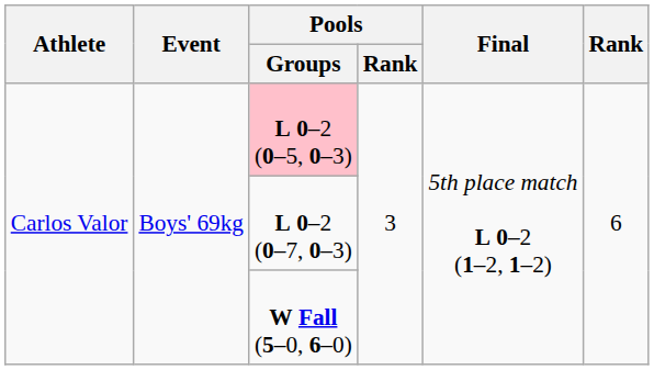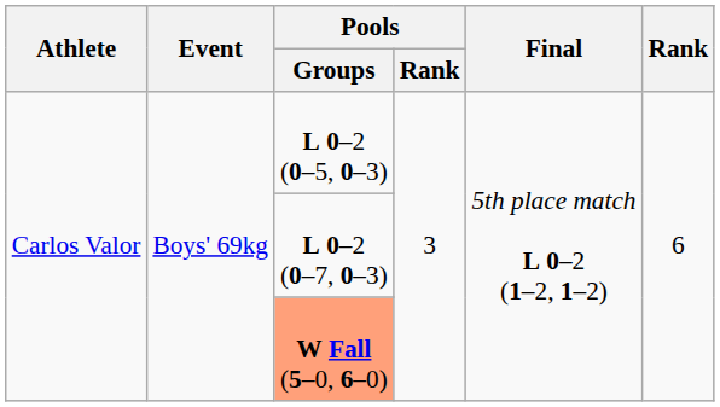L 0–2 (0–5, 0–3) | Pools / Groups: pink background -> no background
W Fall (5–0, 6–0) | Pools / Groups: no background -> lightsalmon background
